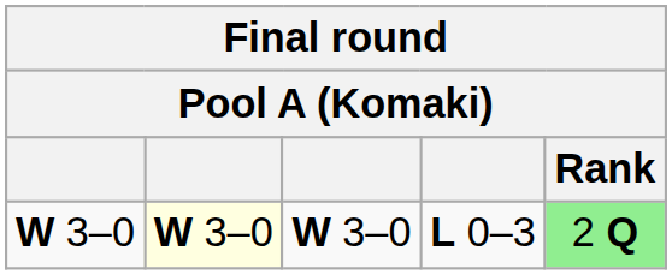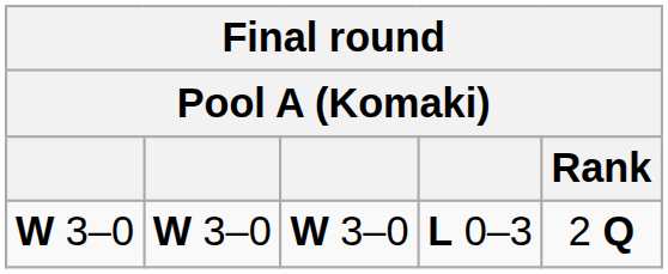row 4 | column 2: lightyellow background -> no background
row 4 | Rank: lightgreen background -> no background
